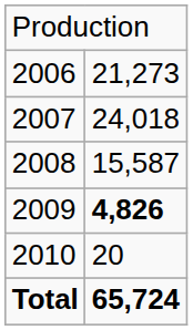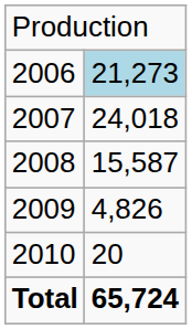2006 | column 2: no background -> lightblue background
2009 | column 2: bold -> normal
